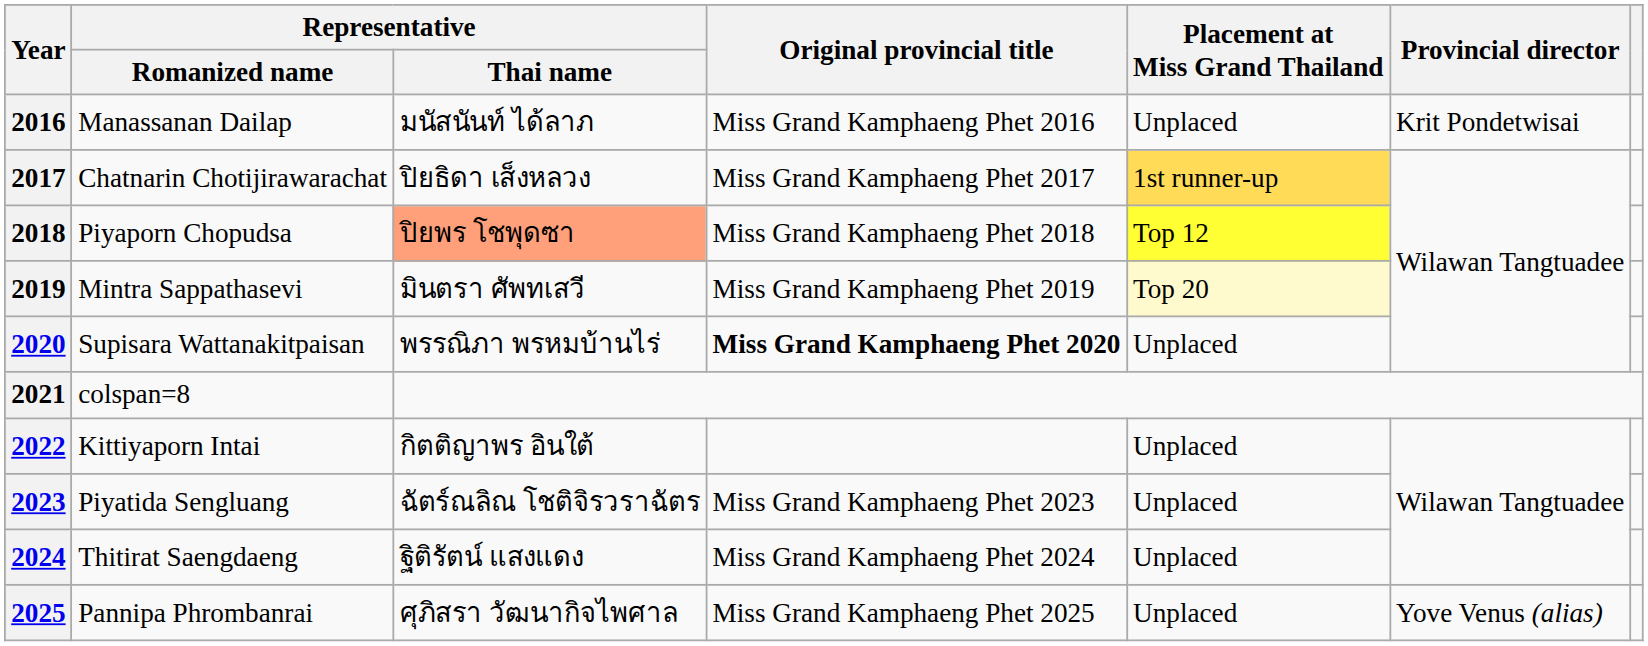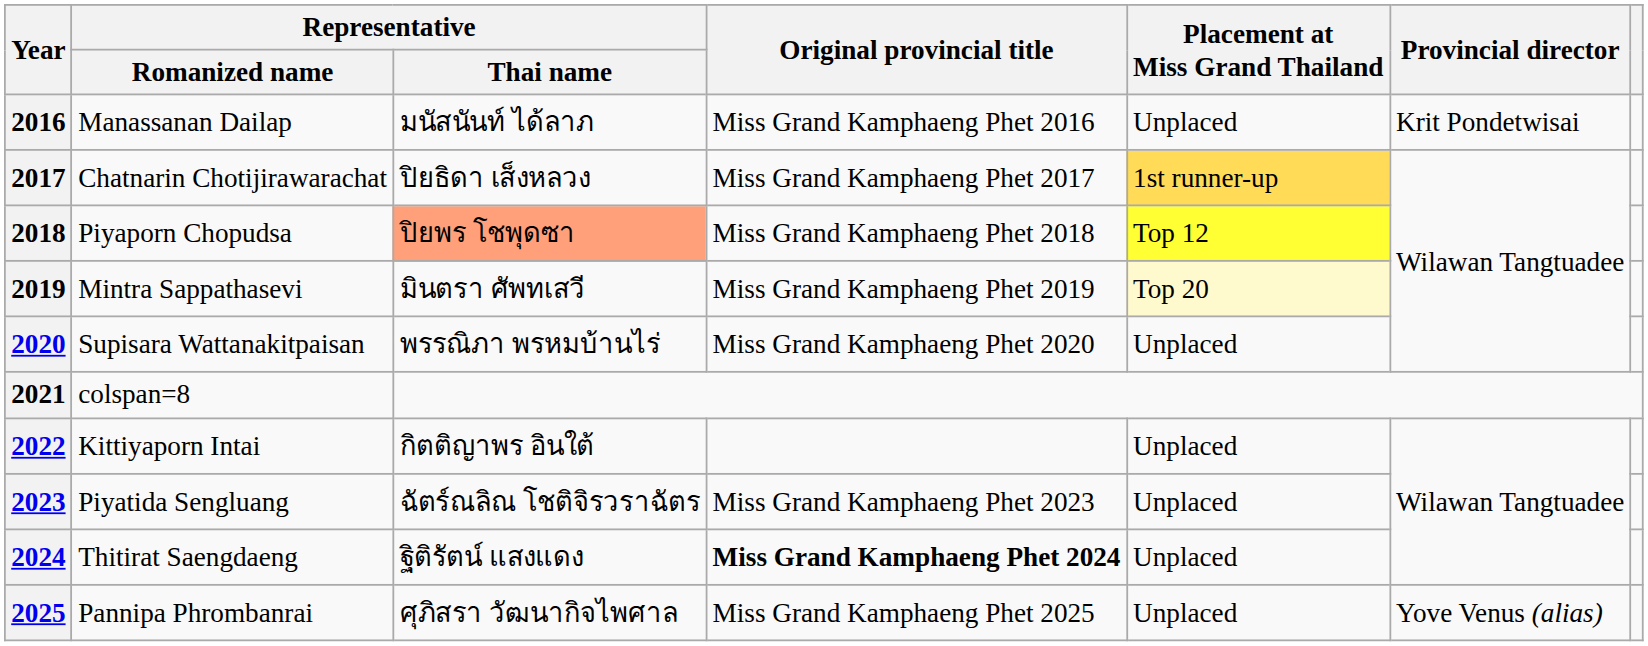2020 | Original provincial title: bold -> normal
2024 | Original provincial title: normal -> bold
